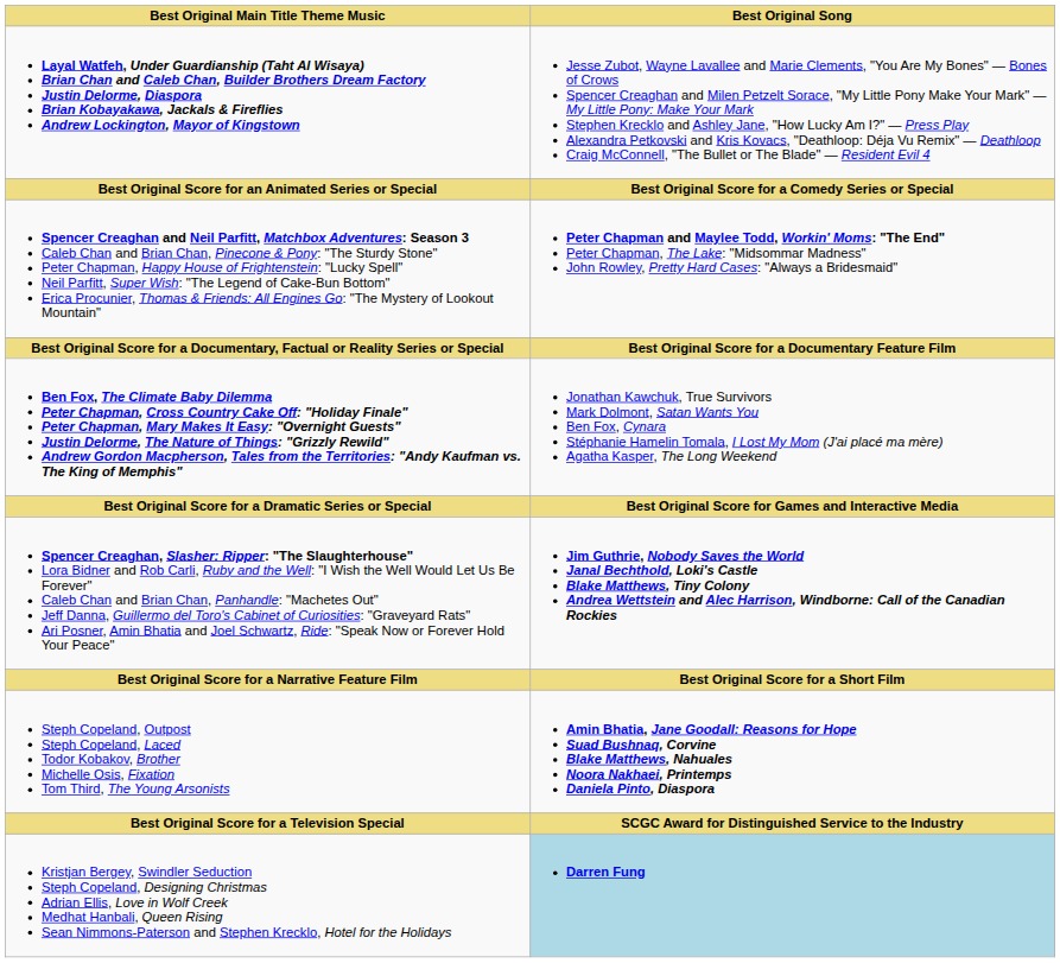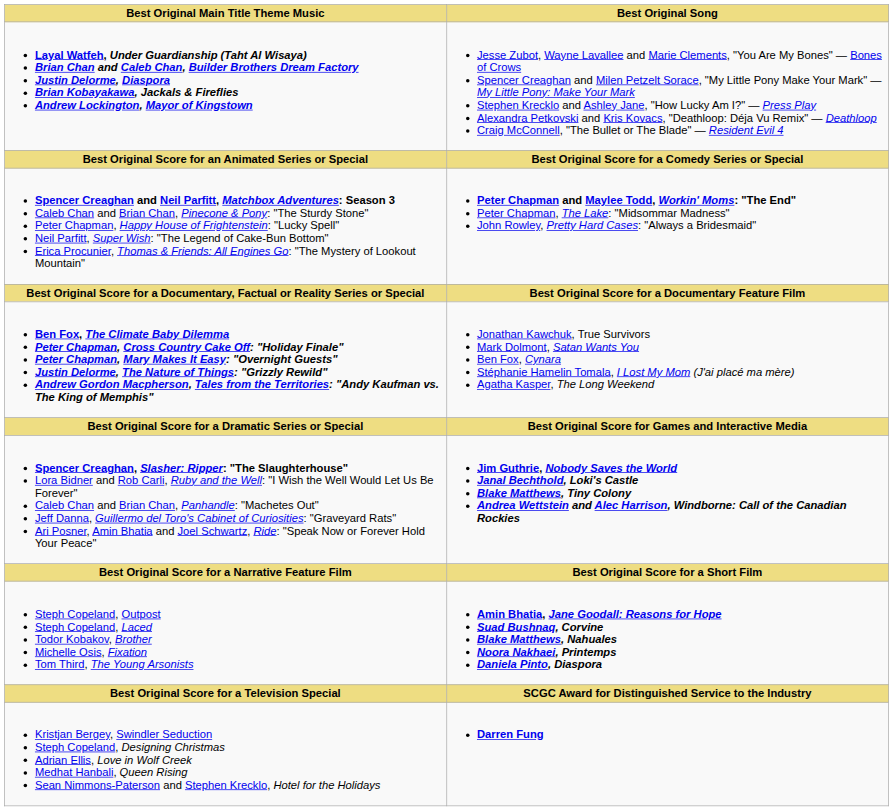row 12 | Best Original Song: lightblue background -> no background
